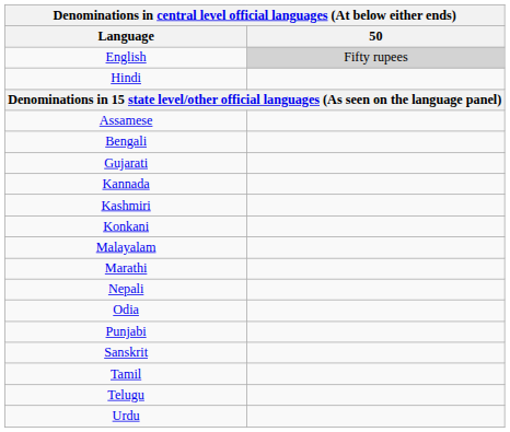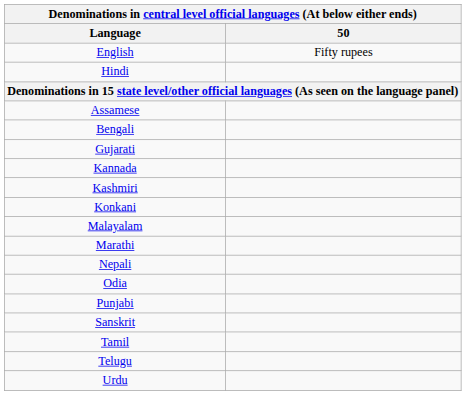English | column 2: lightgrey background -> no background
